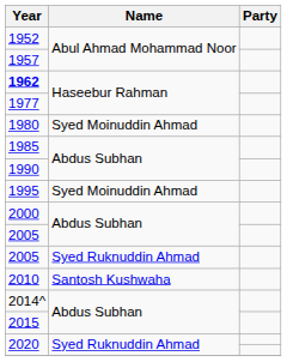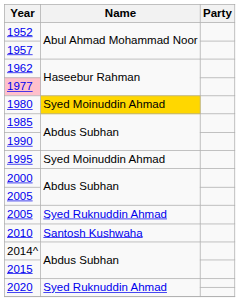1962 | Year: bold -> normal
1977 | Year: no background -> pink background
1980 | Name: no background -> gold background
